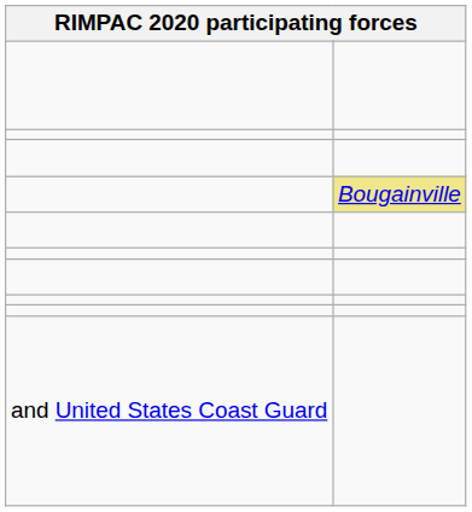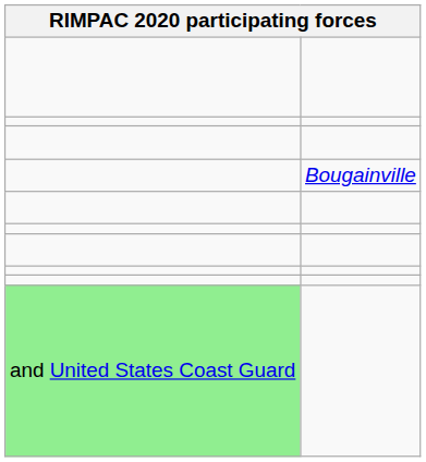row 5 | column 2: khaki background -> no background
row 11 | column 1: no background -> lightgreen background
